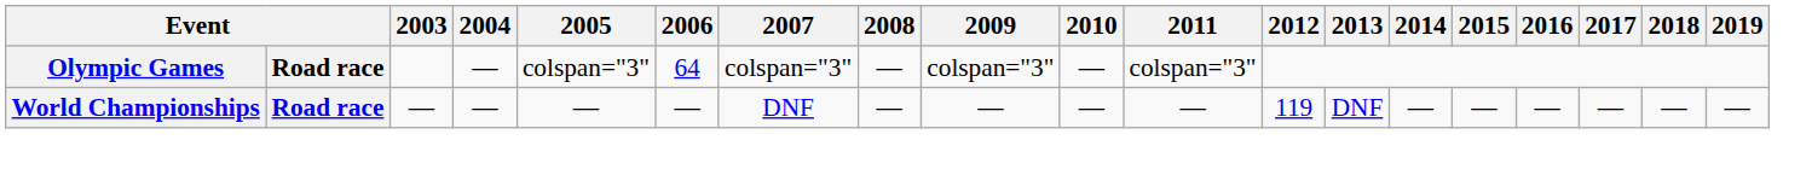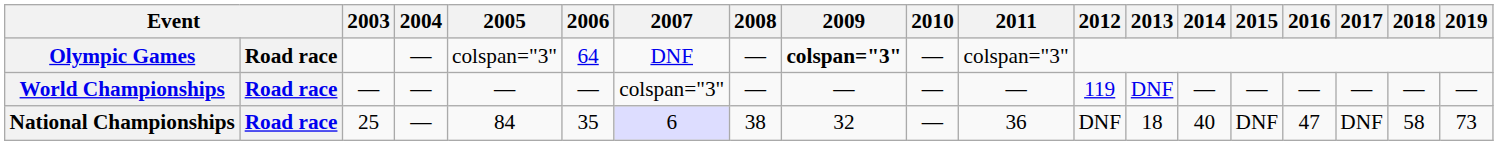Olympic Games | 2007: colspan="3" -> DNF
Olympic Games | 2009: normal -> bold
World Championships | 2007: DNF -> colspan="3"
+ row: National Championships | Road race | 25 | — | 84 | 35 | 6 | 38 | 32 | — | 36 | DNF | 18 | 40 | DNF | 47 | DNF | 58 | 73
